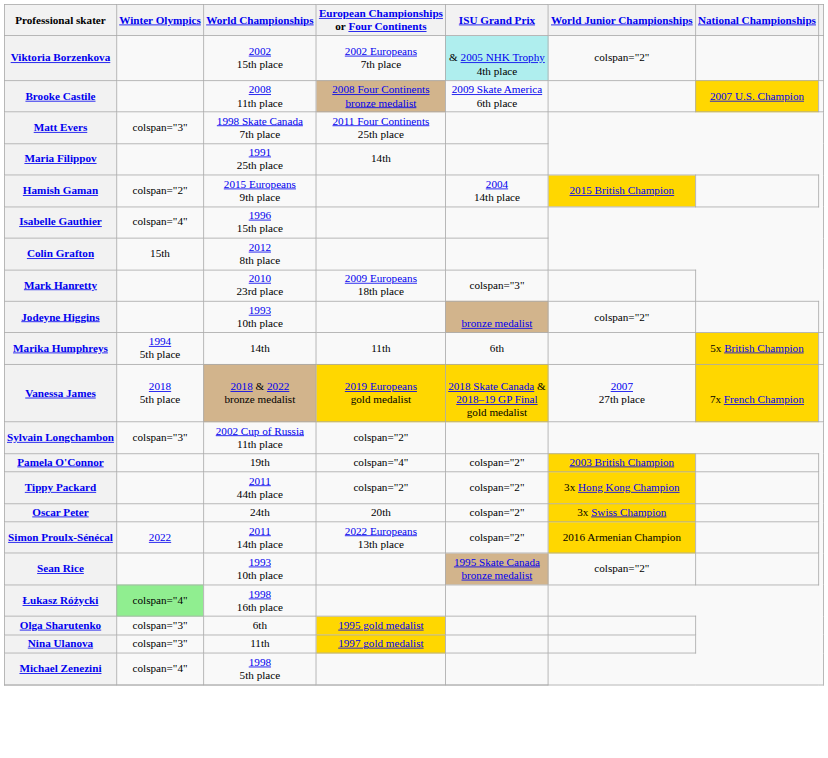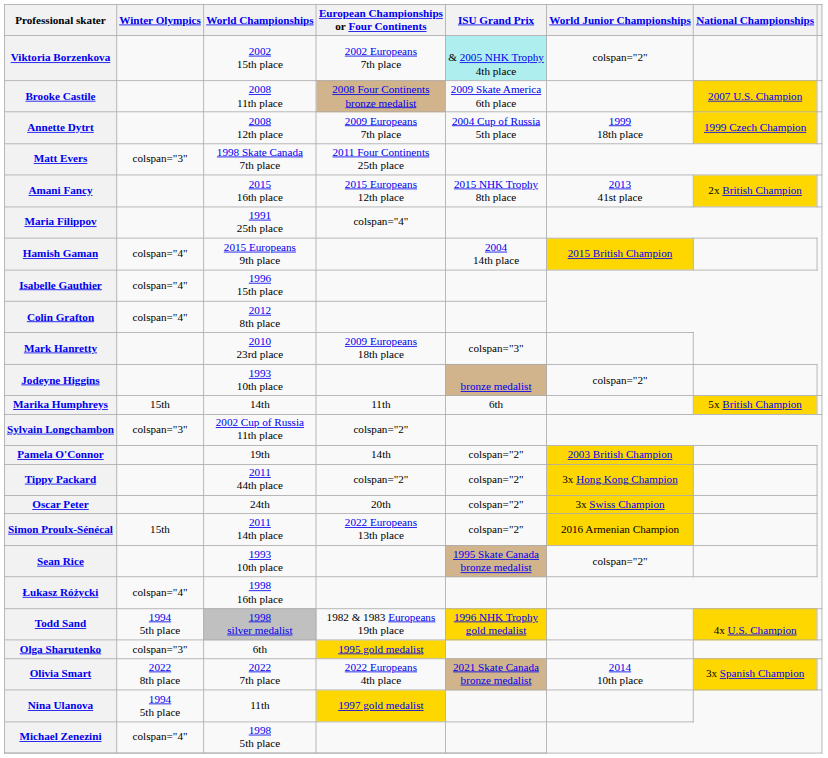+ row: Annette Dytrt | 2008 12th place | 2009 Europeans 7th place | 2004 Cup of Russia 5th place | 1999 18th place | 1999 Czech Champion
+ row: Amani Fancy | 2015 16th place | 2015 Europeans 12th place | 2015 NHK Trophy 8th place | 2013 41st place | 2x British Champion
Maria Filippov | European Championships or Four Continents: 14th -> colspan="4"
Hamish Gaman | Winter Olympics: colspan="2" -> colspan="4"
Colin Grafton | Winter Olympics: 15th -> colspan="4"
Marika Humphreys | Winter Olympics: 1994 5th place -> 15th
- row: Vanessa James | 2018 5th place | 2018 & 2022 bronze medalist | 2019 Europeans gold medalist | 2018 Skate Canada & 2018–19 GP Final gold medalist | 2007 27th place | 7x French Champion
Pamela O'Connor | European Championships or Four Continents: colspan="4" -> 14th
Simon Proulx-Sénécal | Winter Olympics: 2022 -> 15th
Łukasz Różycki | Winter Olympics: lightgreen background -> no background
+ row: Todd Sand | 1994 5th place | 1998 silver medalist | 1982 & 1983 Europeans 19th place | 1996 NHK Trophy gold medalist | 4x U.S. Champion
+ row: Olivia Smart | 2022 8th place | 2022 7th place | 2022 Europeans 4th place | 2021 Skate Canada bronze medalist | 2014 10th place | 3x Spanish Champion
Nina Ulanova | Winter Olympics: colspan="3" -> 1994 5th place
